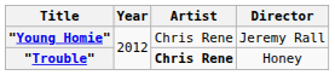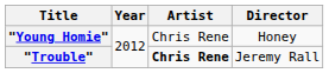"Young Homie" | Director: Jeremy Rall -> Honey
"Trouble" | Director: Honey -> Jeremy Rall
